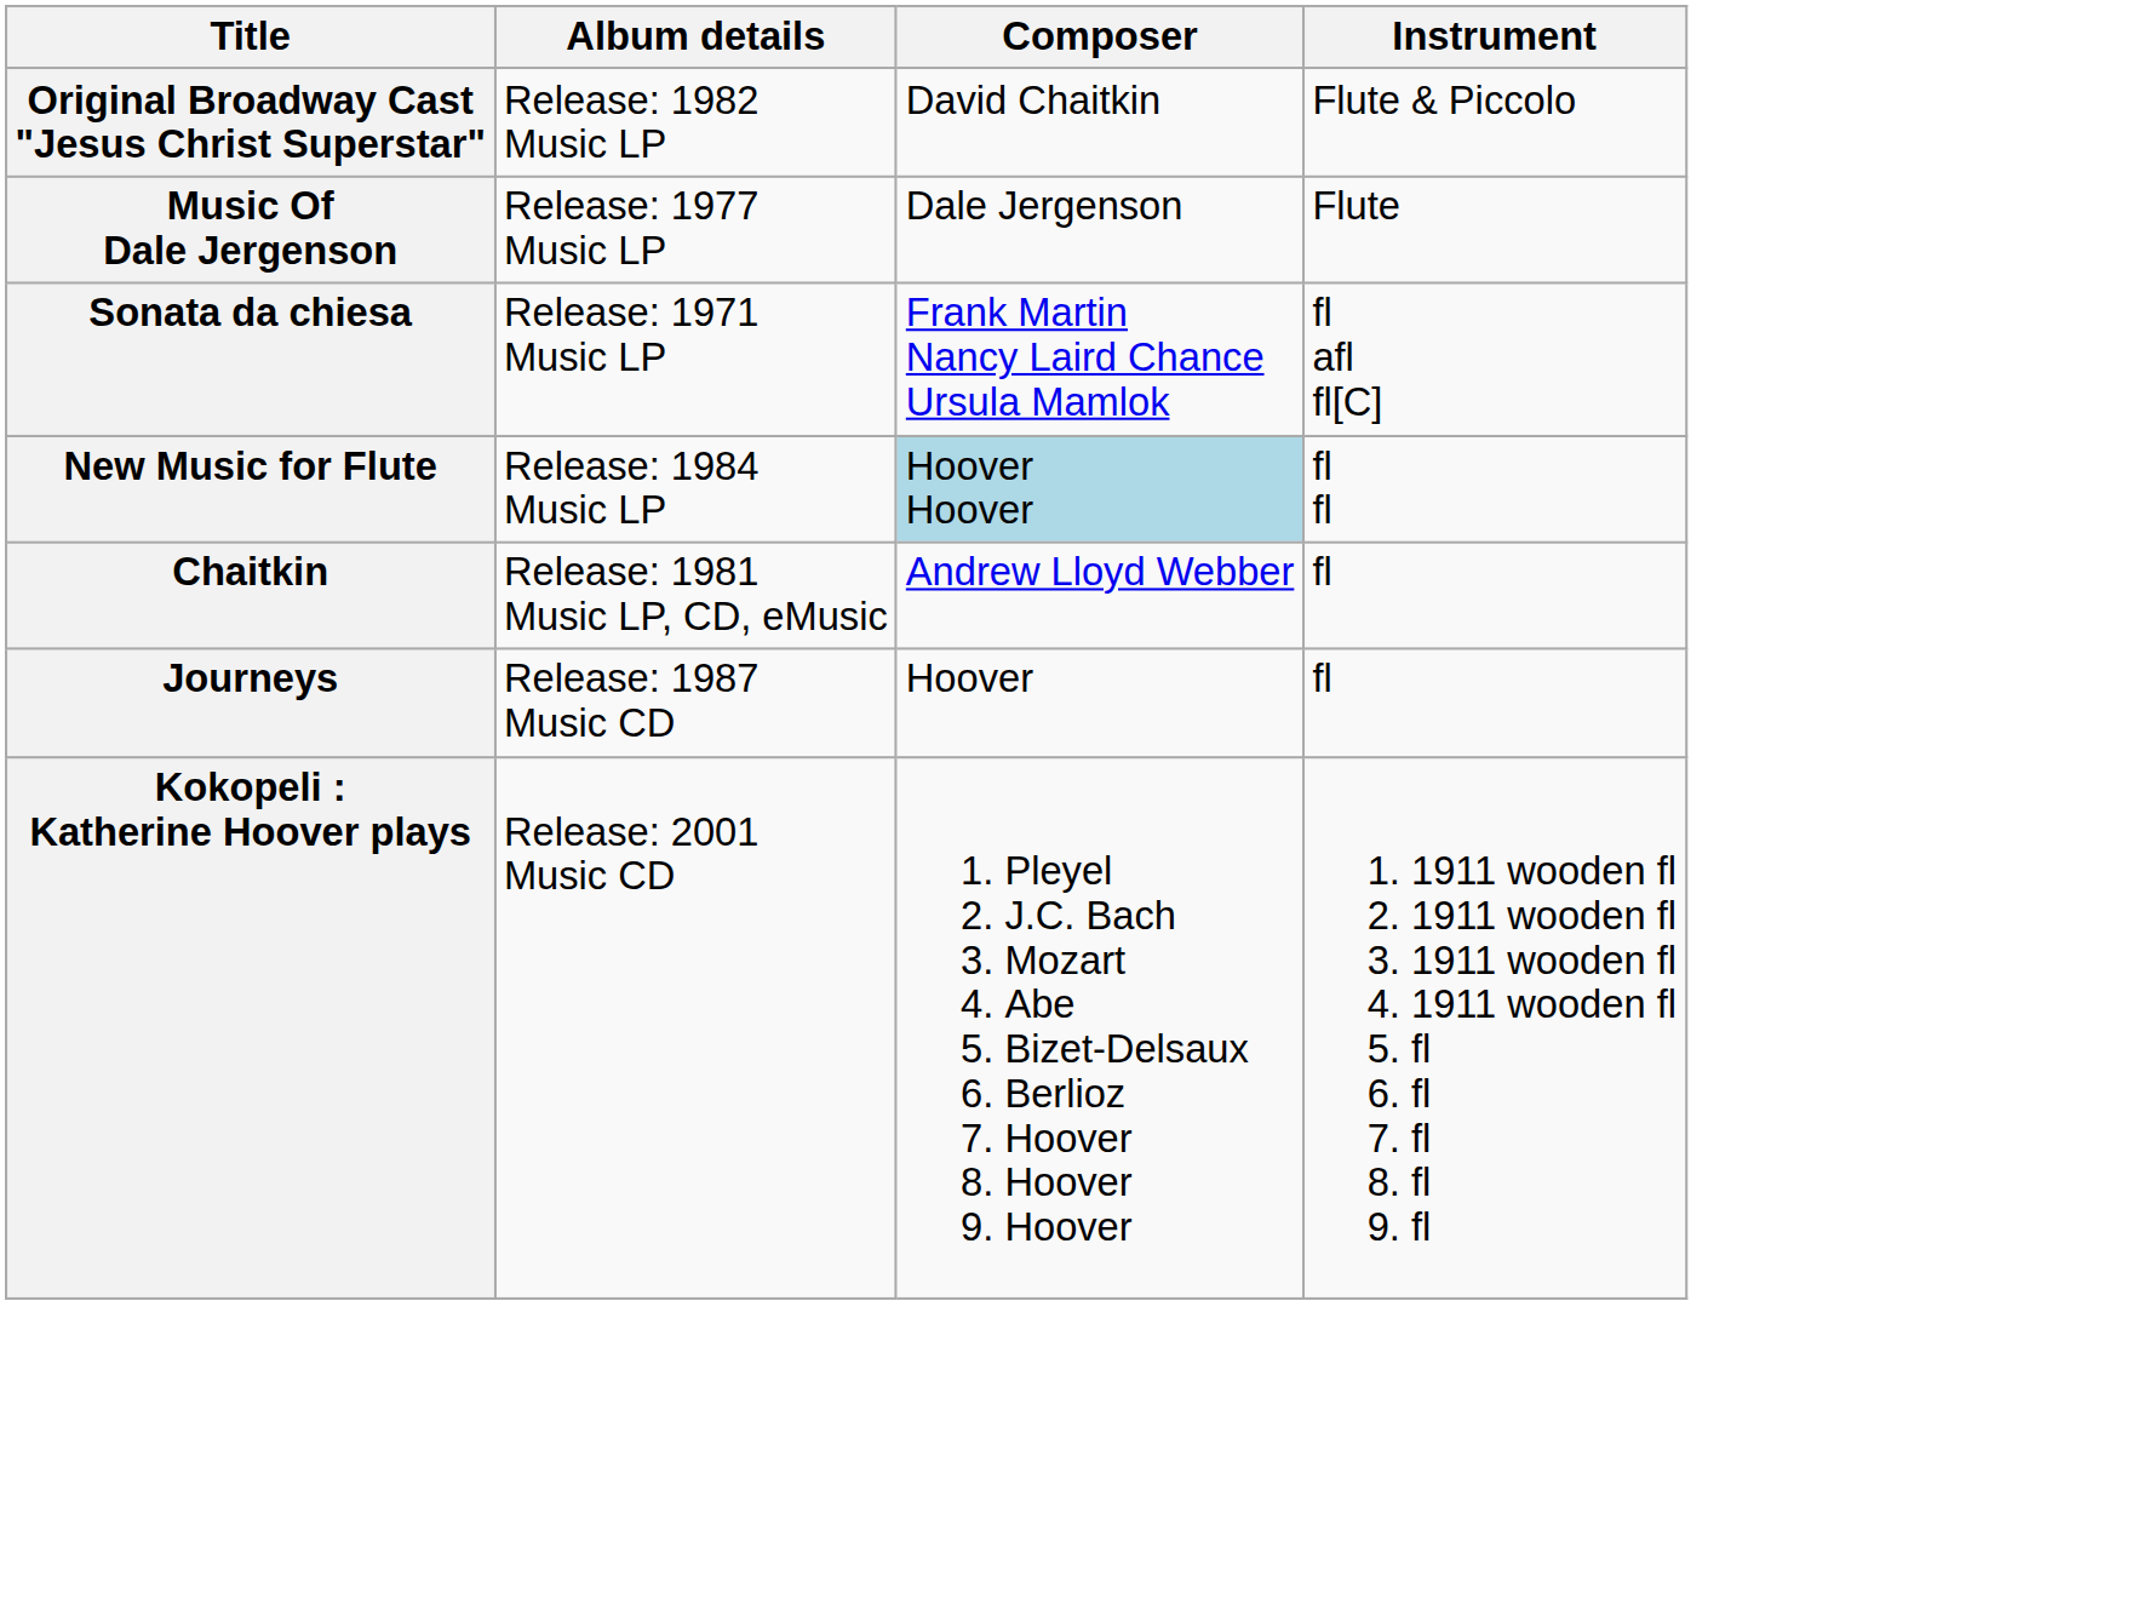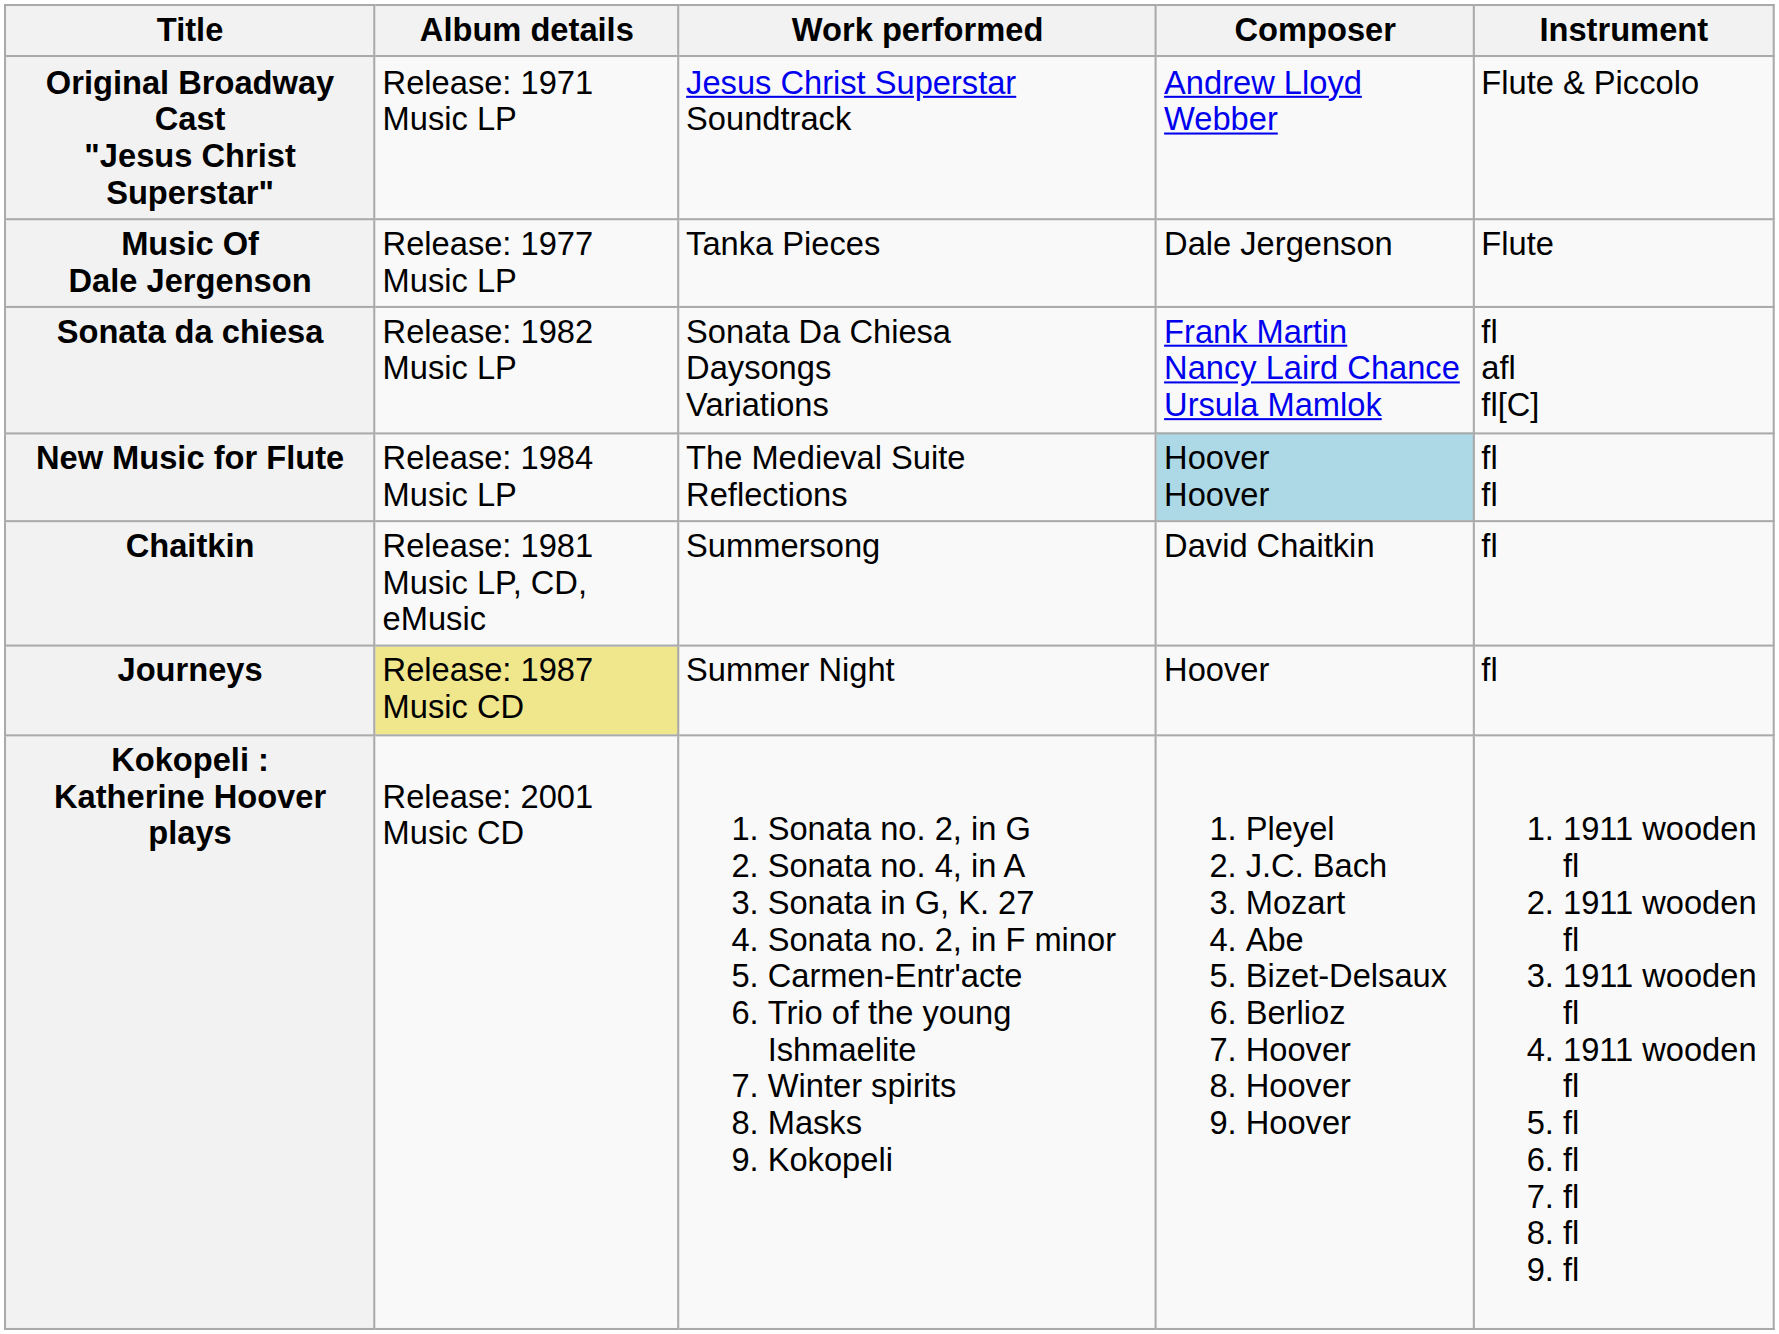+ column: Work performed | Jesus Christ Superstar Soundtrack | Tanka Pieces | Sonata Da Chiesa Daysongs Variations | The Medieval Suite Reflections | Summersong | Summer Night | Sonata no. 2, in G Sonata no. 4, in A Sonata in G, K. 27 Sonata no. 2, in F minor Carmen-Entr'acte Trio of the young Ishmaelite Winter spirits Masks Kokopeli
Original Broadway Cast "Jesus Christ Superstar" | Album details: Release: 1982 Music LP -> Release: 1971 Music LP
Original Broadway Cast "Jesus Christ Superstar" | Composer: David Chaitkin -> Andrew Lloyd Webber
Sonata da chiesa | Album details: Release: 1971 Music LP -> Release: 1982 Music LP
Chaitkin | Composer: Andrew Lloyd Webber -> David Chaitkin
Journeys | Album details: no background -> khaki background
